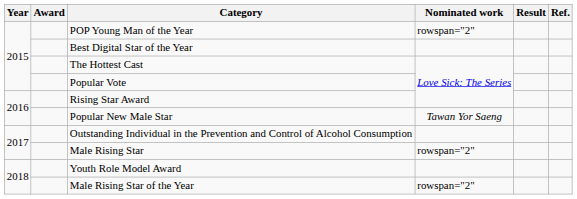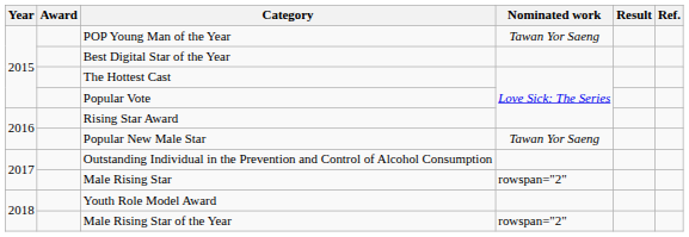POP Young Man of the Year | Nominated work: rowspan="2" -> Tawan Yor Saeng
